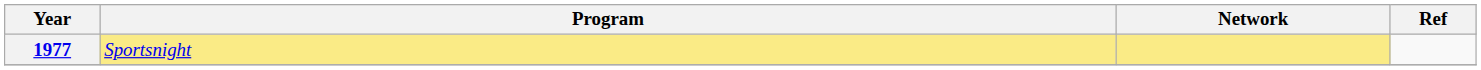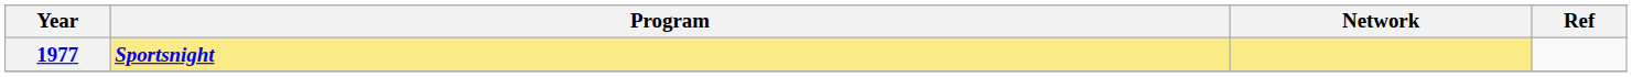1977 | Program: normal -> bold
